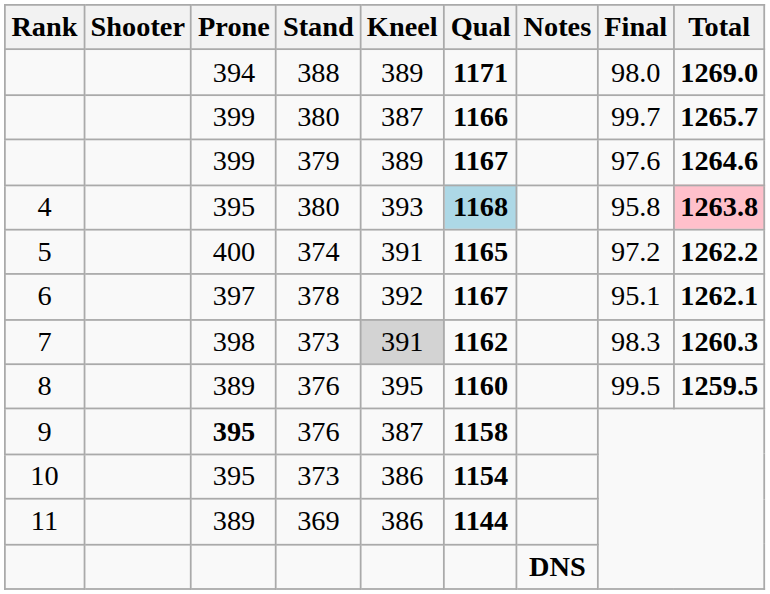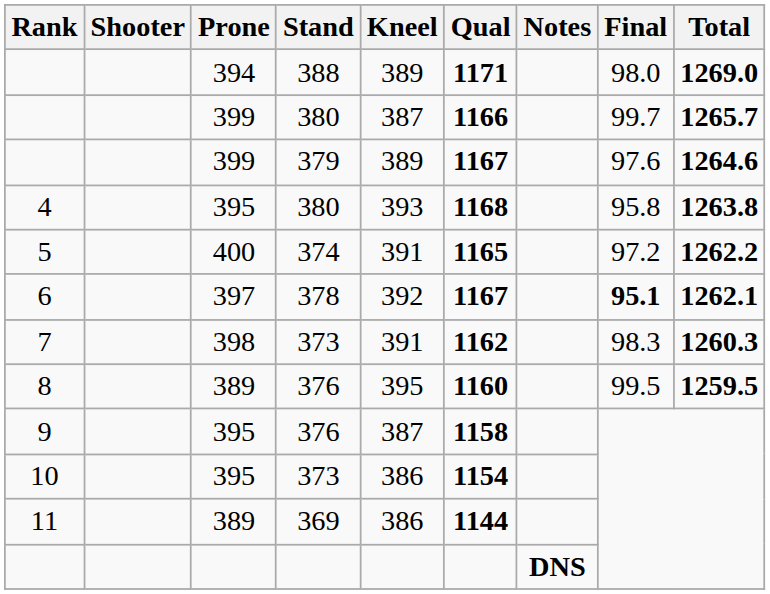4 | Qual: lightblue background -> no background
4 | Total: pink background -> no background
6 | Final: normal -> bold
7 | Kneel: lightgrey background -> no background
9 | Prone: bold -> normal
